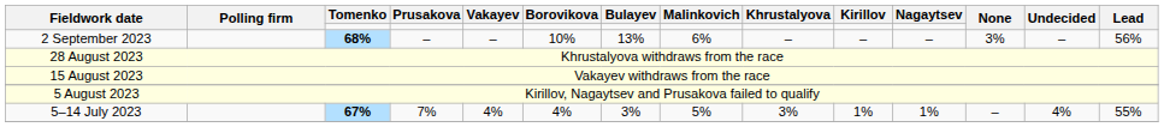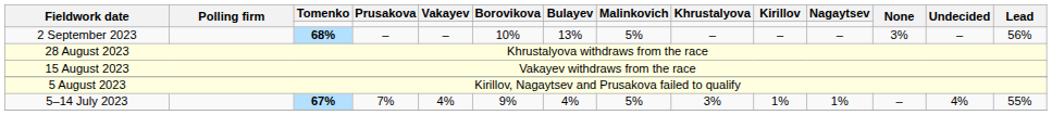2 September 2023 | Malinkovich: 6% -> 5%
5–14 July 2023 | Borovikova: 4% -> 9%
5–14 July 2023 | Bulayev: 3% -> 4%
